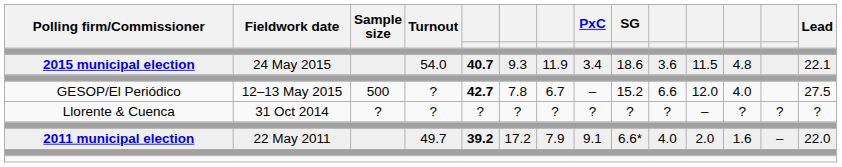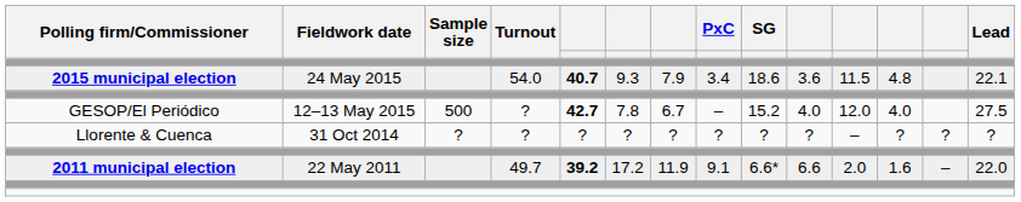2015 municipal election | column 7: 11.9 -> 7.9
GESOP/El Periódico | column 10: 6.6 -> 4.0
2011 municipal election | column 7: 7.9 -> 11.9
2011 municipal election | column 10: 4.0 -> 6.6
